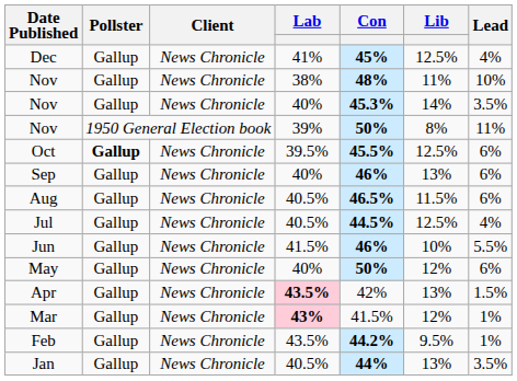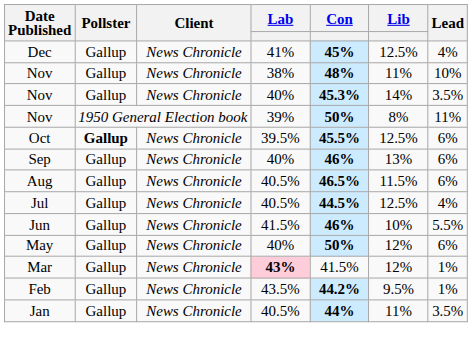- row: Apr | Gallup | News Chronicle | 43.5% | 42% | 13% | 1.5%
Jan | Lib: 13% -> 11%
